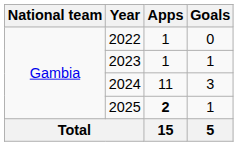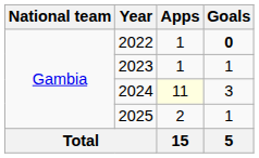2022 | Goals: normal -> bold
2024 | Apps: no background -> lightyellow background
2025 | Apps: bold -> normal
